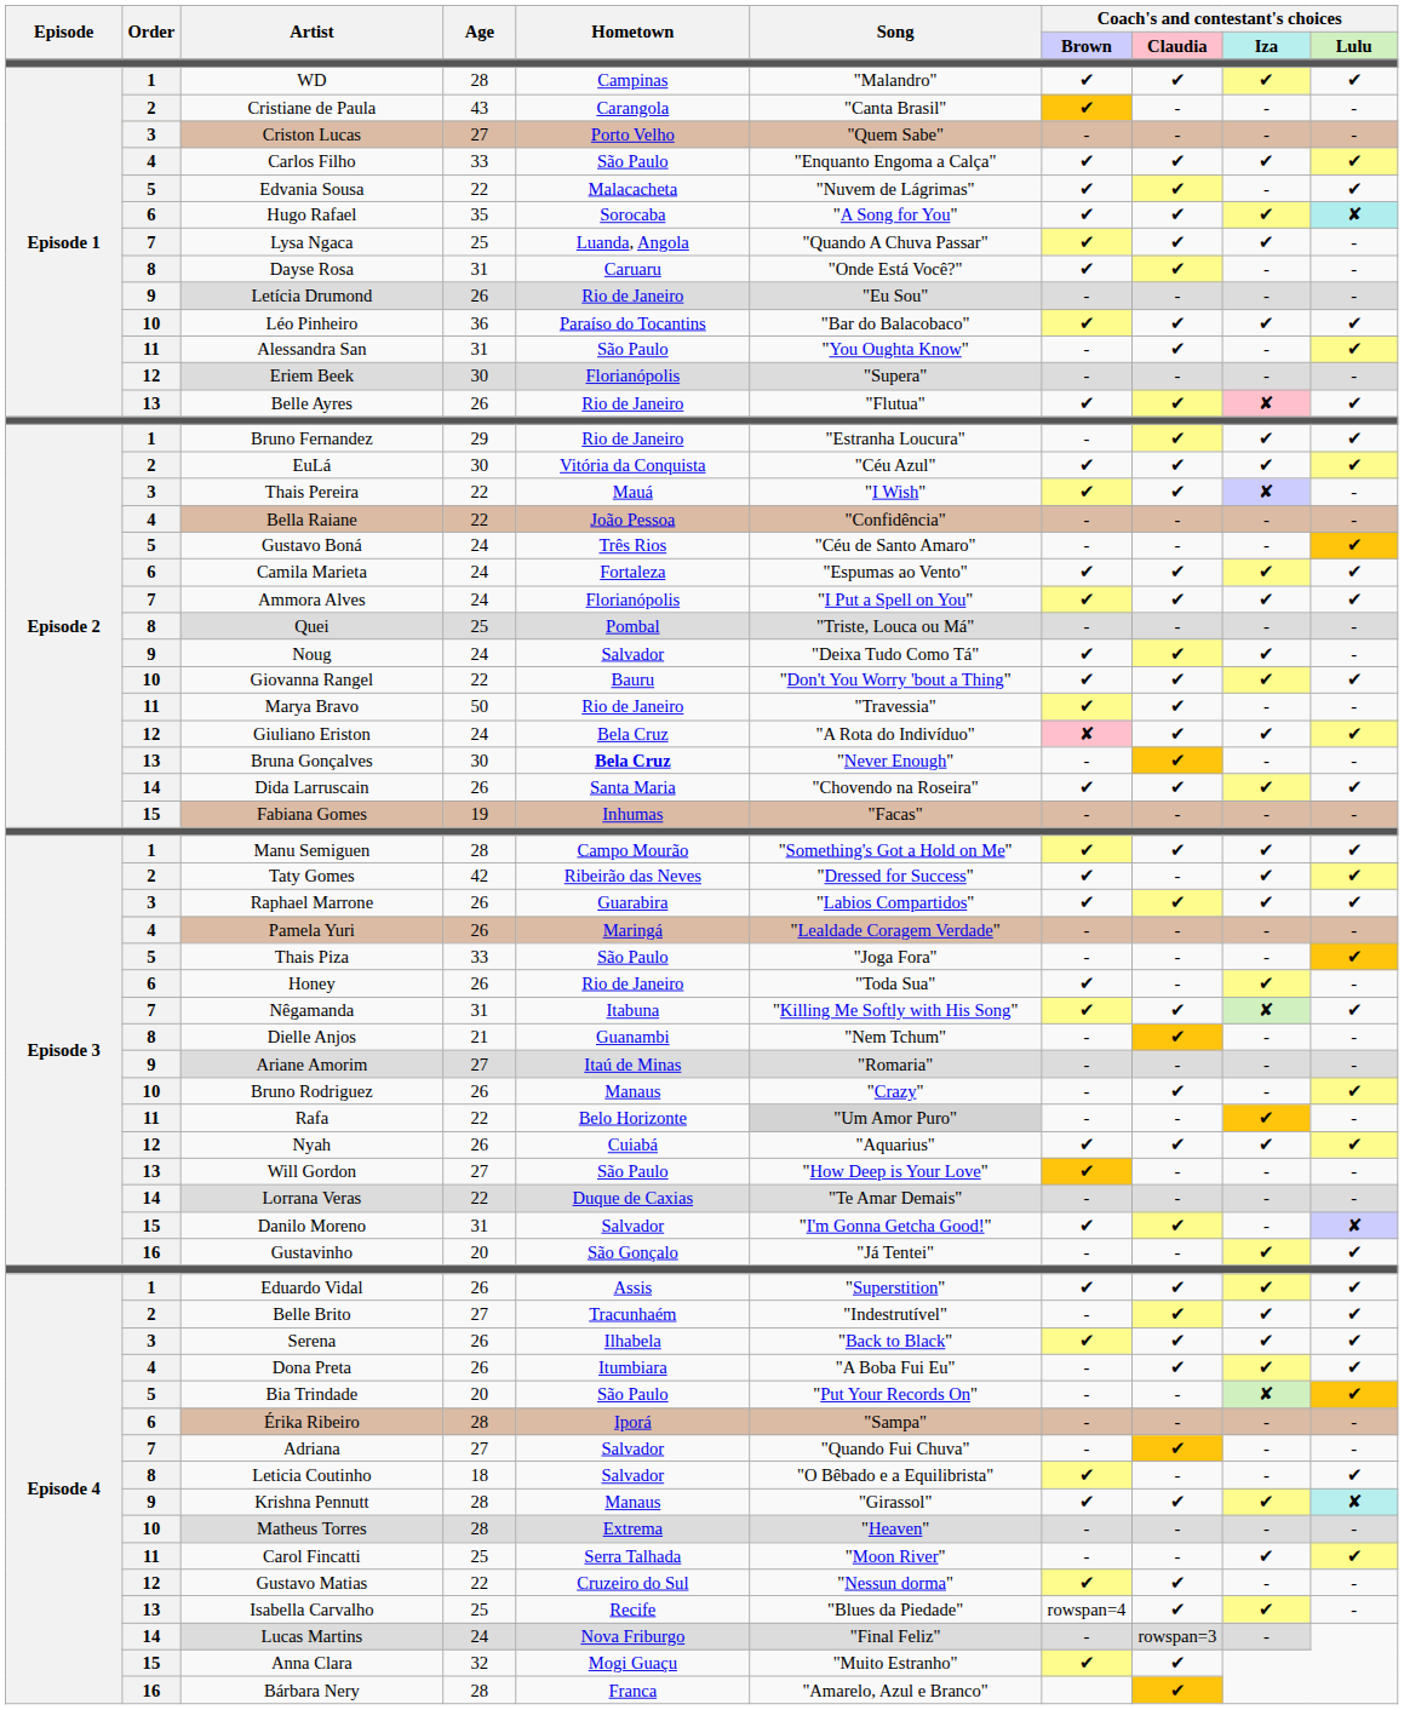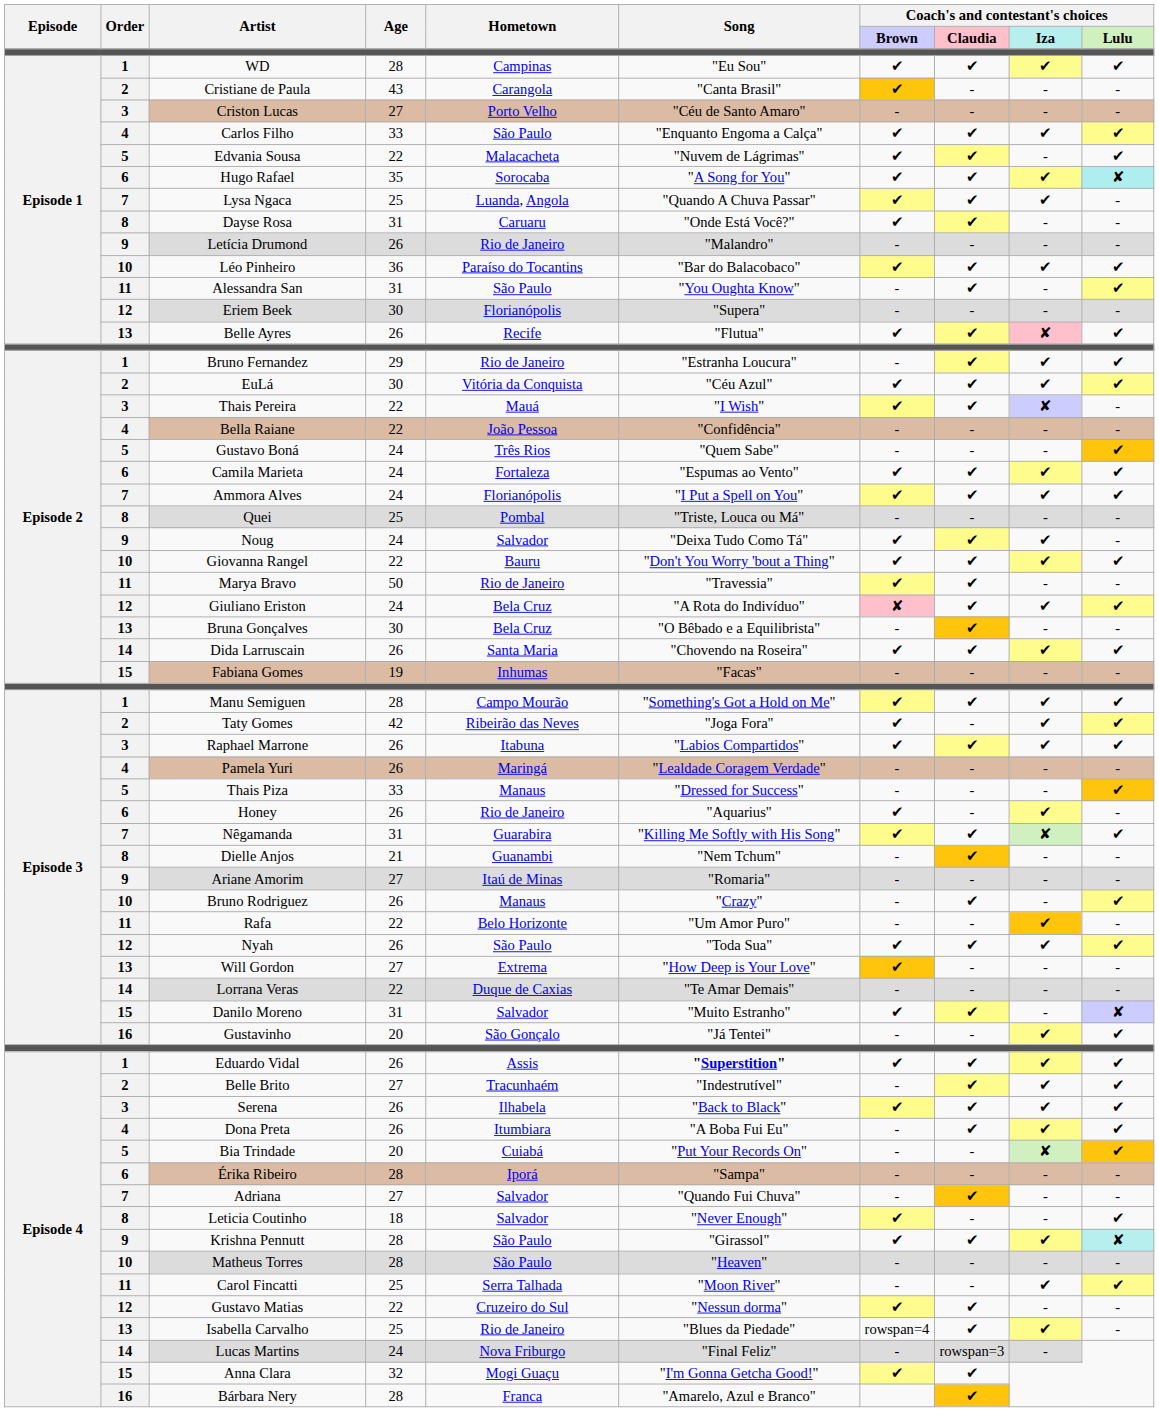WD | Song: "Malandro" -> "Eu Sou"
Criston Lucas | Song: "Quem Sabe" -> "Céu de Santo Amaro"
Letícia Drumond | Song: "Eu Sou" -> "Malandro"
Belle Ayres | Hometown: Rio de Janeiro -> Recife
Gustavo Boná | Song: "Céu de Santo Amaro" -> "Quem Sabe"
Bruna Gonçalves | Hometown: bold -> normal
Bruna Gonçalves | Song: "Never Enough" -> "O Bêbado e a Equilibrista"
Taty Gomes | Song: "Dressed for Success" -> "Joga Fora"
Raphael Marrone | Hometown: Guarabira -> Itabuna
Thais Piza | Hometown: São Paulo -> Manaus
Thais Piza | Song: "Joga Fora" -> "Dressed for Success"
Honey | Song: "Toda Sua" -> "Aquarius"
Nêgamanda | Hometown: Itabuna -> Guarabira
Rafa | Song: lightgrey background -> no background
Nyah | Hometown: Cuiabá -> São Paulo
Nyah | Song: "Aquarius" -> "Toda Sua"
Will Gordon | Hometown: São Paulo -> Extrema
Danilo Moreno | Song: "I'm Gonna Getcha Good!" -> "Muito Estranho"
Eduardo Vidal | Song: normal -> bold
Bia Trindade | Hometown: São Paulo -> Cuiabá
Leticia Coutinho | Song: "O Bêbado e a Equilibrista" -> "Never Enough"
Krishna Pennutt | Hometown: Manaus -> São Paulo
Matheus Torres | Hometown: Extrema -> São Paulo
Isabella Carvalho | Hometown: Recife -> Rio de Janeiro
Anna Clara | Song: "Muito Estranho" -> "I'm Gonna Getcha Good!"
